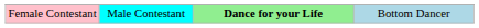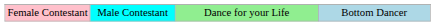Female Contestant | column 3: bold -> normal
